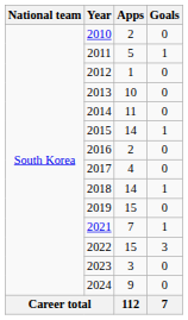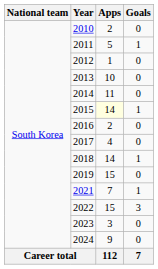2015 | Apps: no background -> lightyellow background
